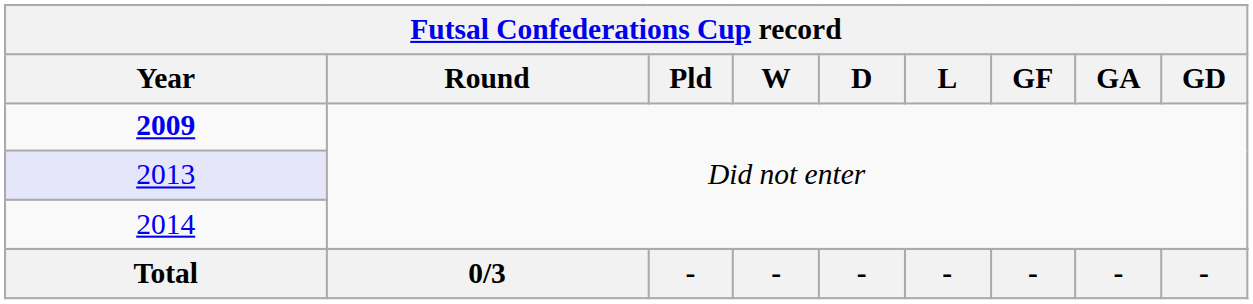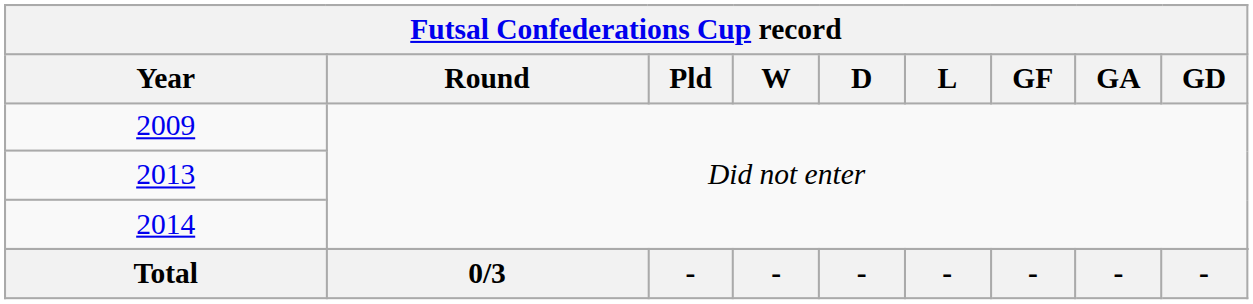2009 | Year: bold -> normal
2013 | Year: lavender background -> no background
